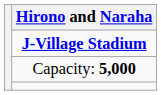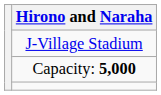J-Village Stadium | Hirono and Naraha: bold -> normal
